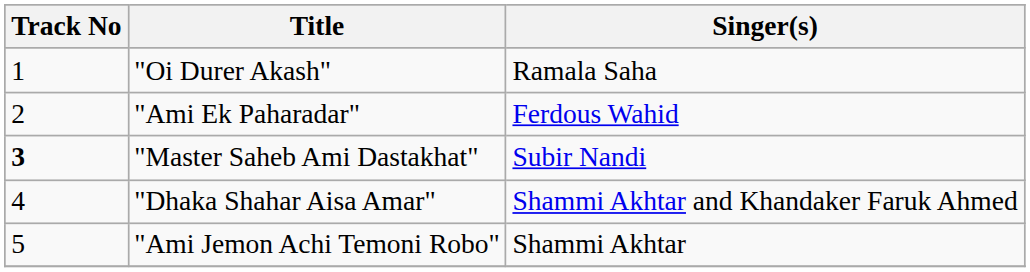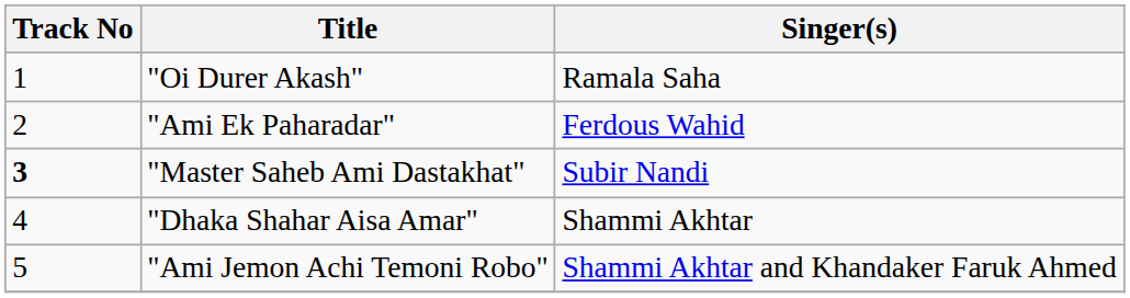"Dhaka Shahar Aisa Amar" | Singer(s): Shammi Akhtar and Khandaker Faruk Ahmed -> Shammi Akhtar
"Ami Jemon Achi Temoni Robo" | Singer(s): Shammi Akhtar -> Shammi Akhtar and Khandaker Faruk Ahmed
